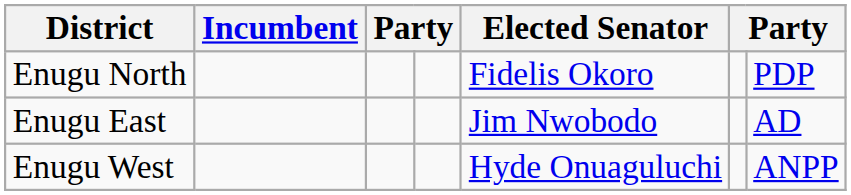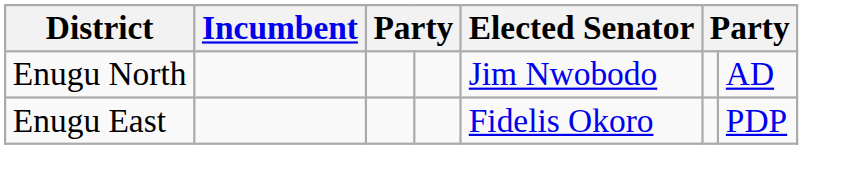Enugu North | Elected Senator: Fidelis Okoro -> Jim Nwobodo
Enugu North | column 7: PDP -> AD
Enugu East | Elected Senator: Jim Nwobodo -> Fidelis Okoro
Enugu East | column 7: AD -> PDP
- row: Enugu West | Hyde Onuaguluchi | ANPP
